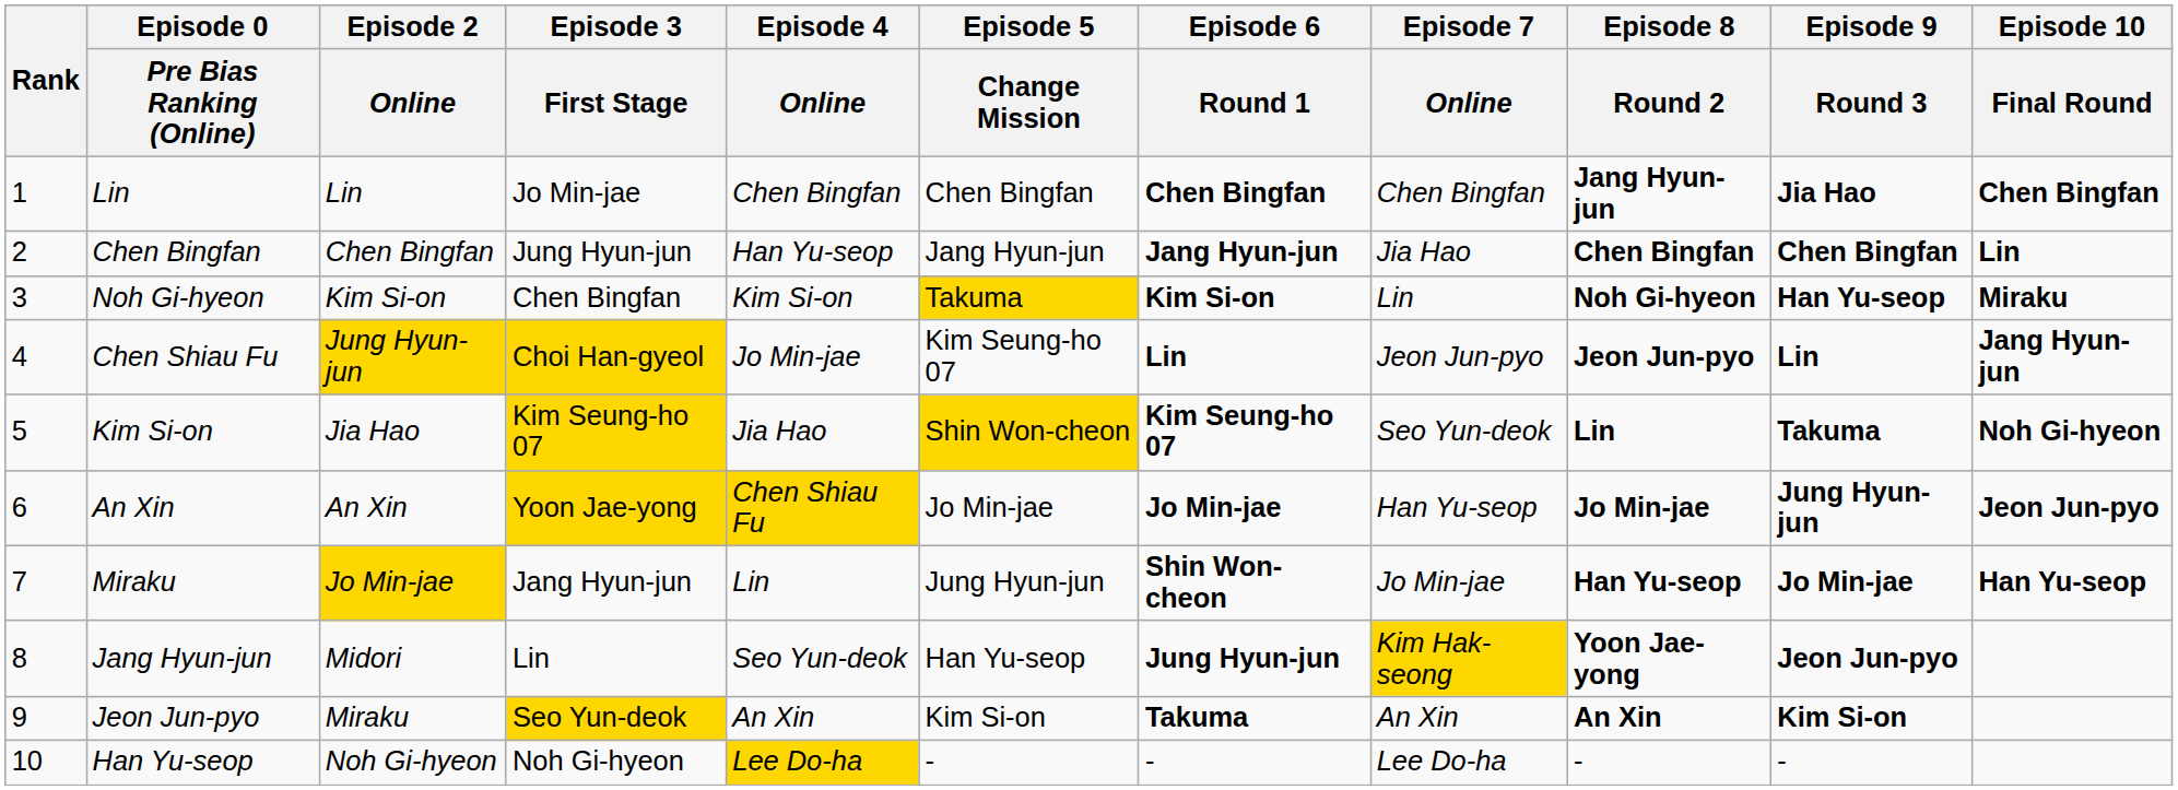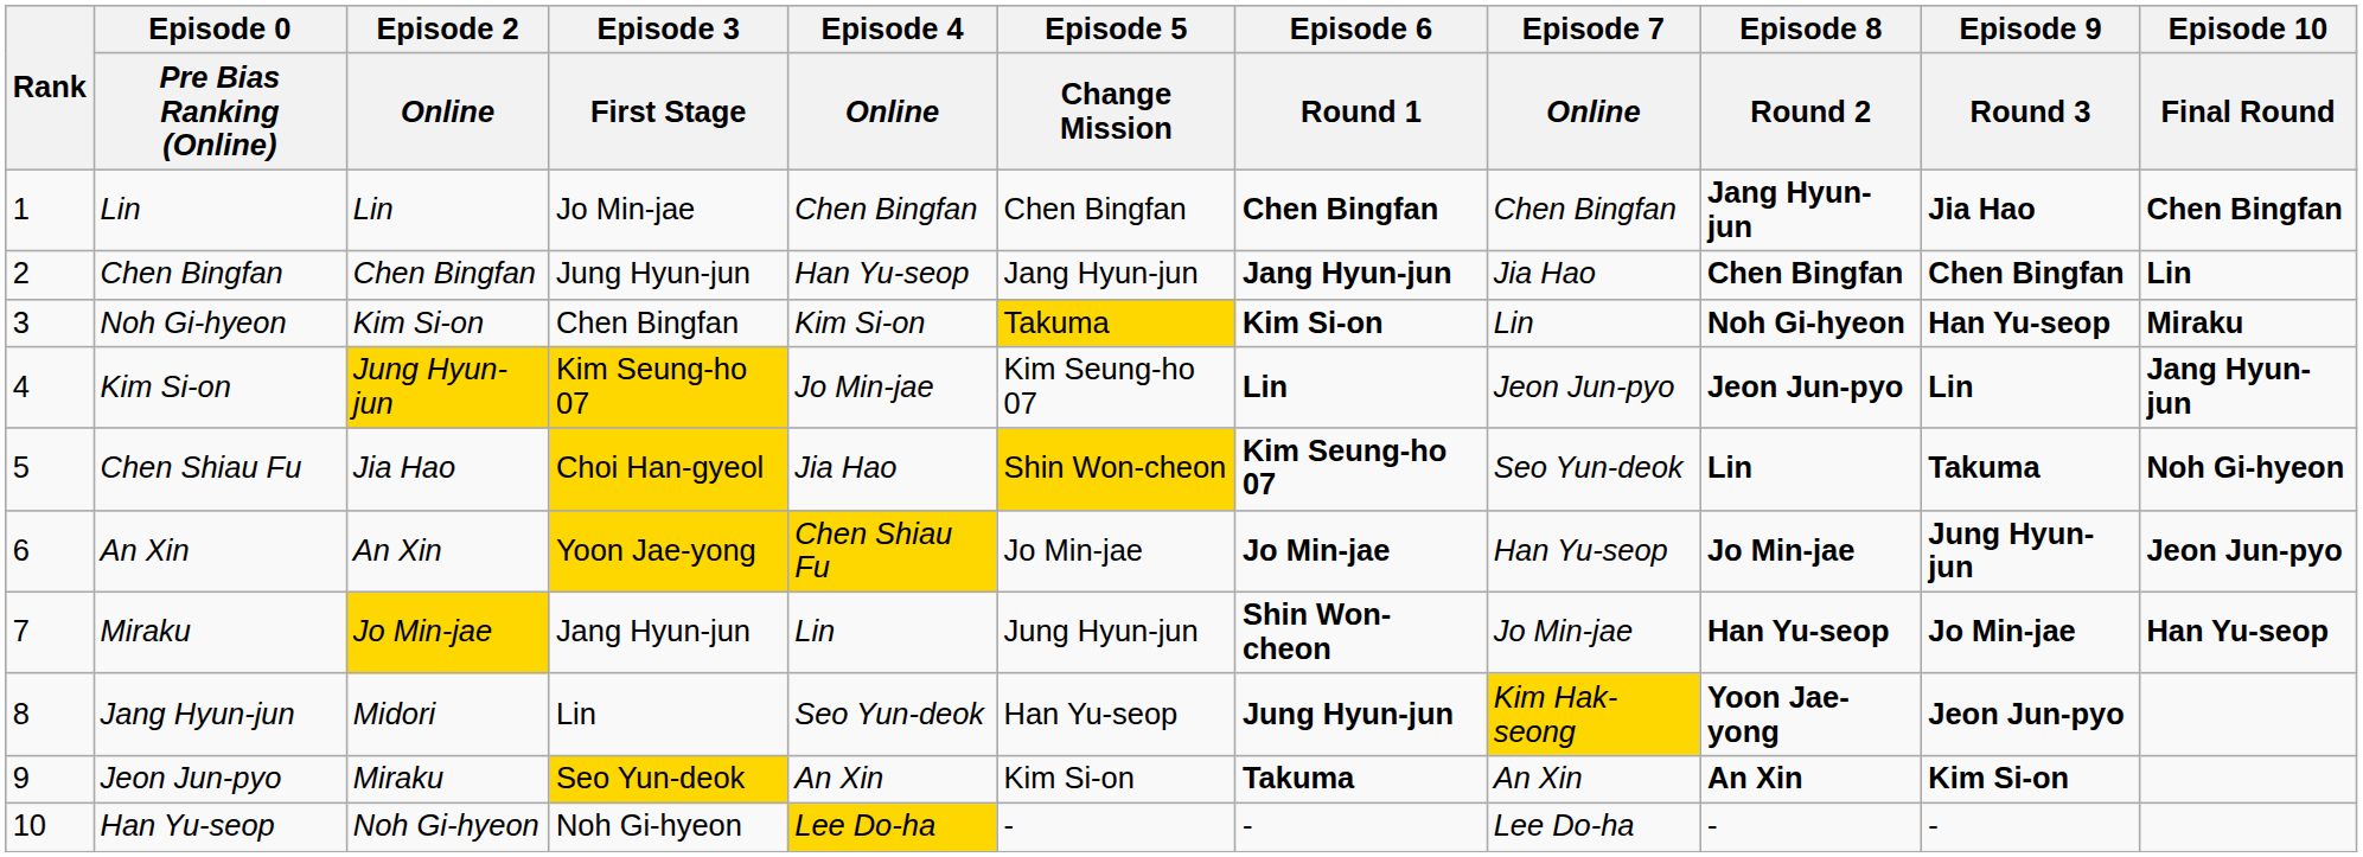row 6 | Episode 0 / Pre Bias Ranking (Online): Chen Shiau Fu -> Kim Si-on
row 6 | Episode 3 / First Stage: Choi Han-gyeol -> Kim Seung-ho 07
row 7 | Episode 0 / Pre Bias Ranking (Online): Kim Si-on -> Chen Shiau Fu
row 7 | Episode 3 / First Stage: Kim Seung-ho 07 -> Choi Han-gyeol
